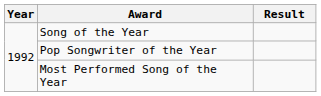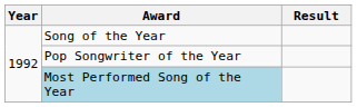Most Performed Song of the Year | Award: no background -> lightblue background
